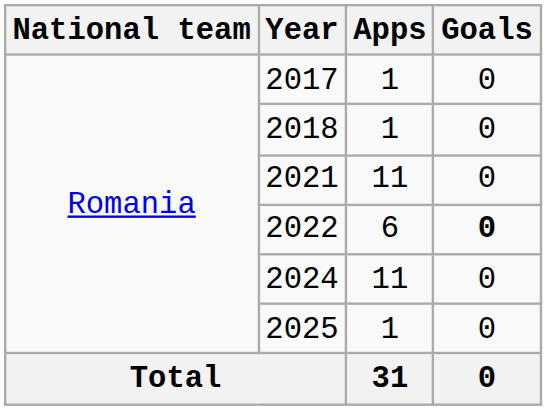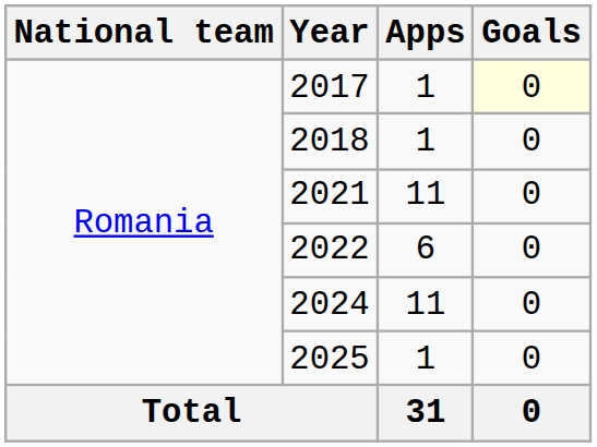2017 | Goals: no background -> lightyellow background
2022 | Goals: bold -> normal
